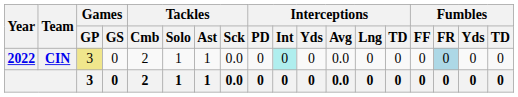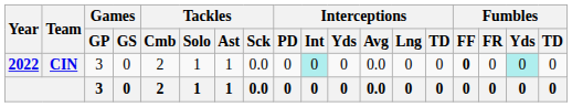CIN | Games / GP: khaki background -> no background
CIN | Fumbles / FF: normal -> bold
CIN | Fumbles / FR: lightblue background -> no background
CIN | Fumbles / Yds: no background -> paleturquoise background
